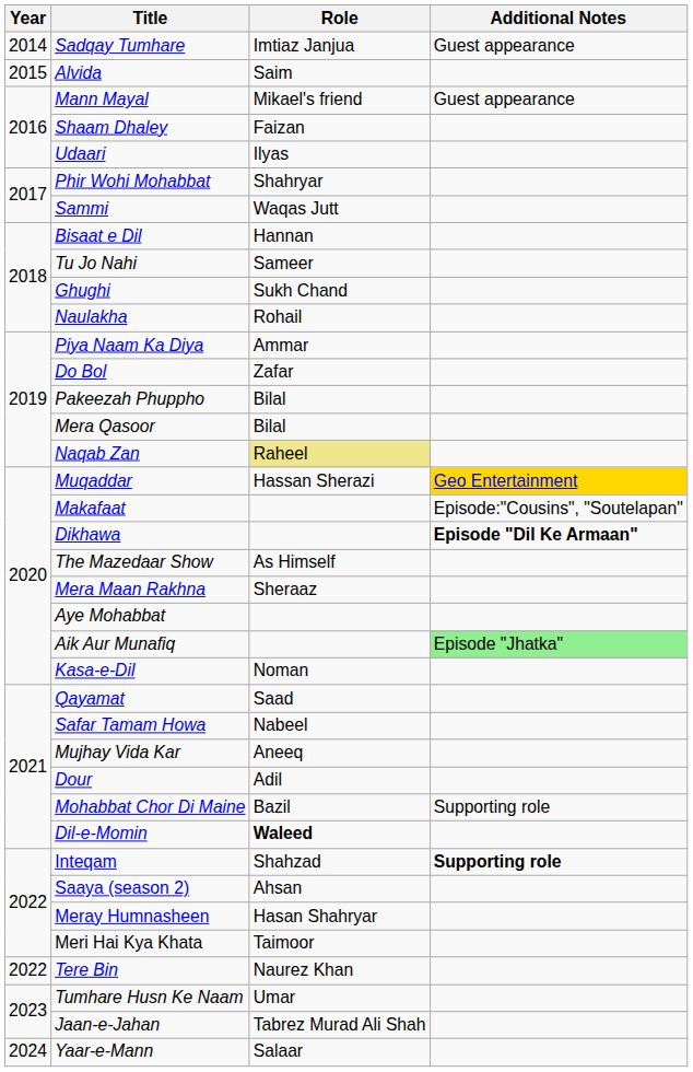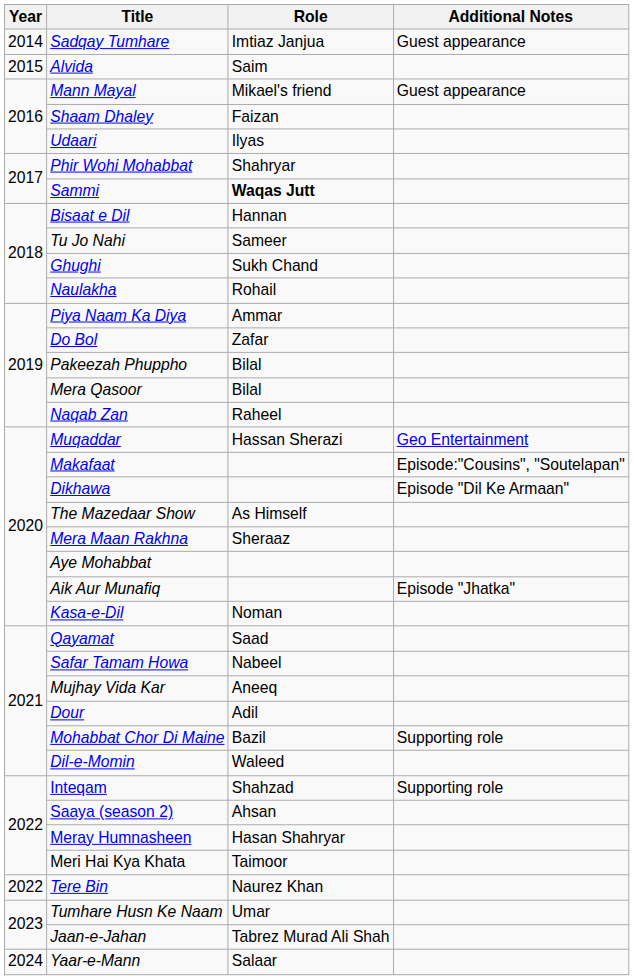Sammi | Role: normal -> bold
Naqab Zan | Role: khaki background -> no background
Muqaddar | Additional Notes: gold background -> no background
Dikhawa | Additional Notes: bold -> normal
Aik Aur Munafiq | Additional Notes: lightgreen background -> no background
Dil-e-Momin | Role: bold -> normal
Inteqam | Additional Notes: bold -> normal
